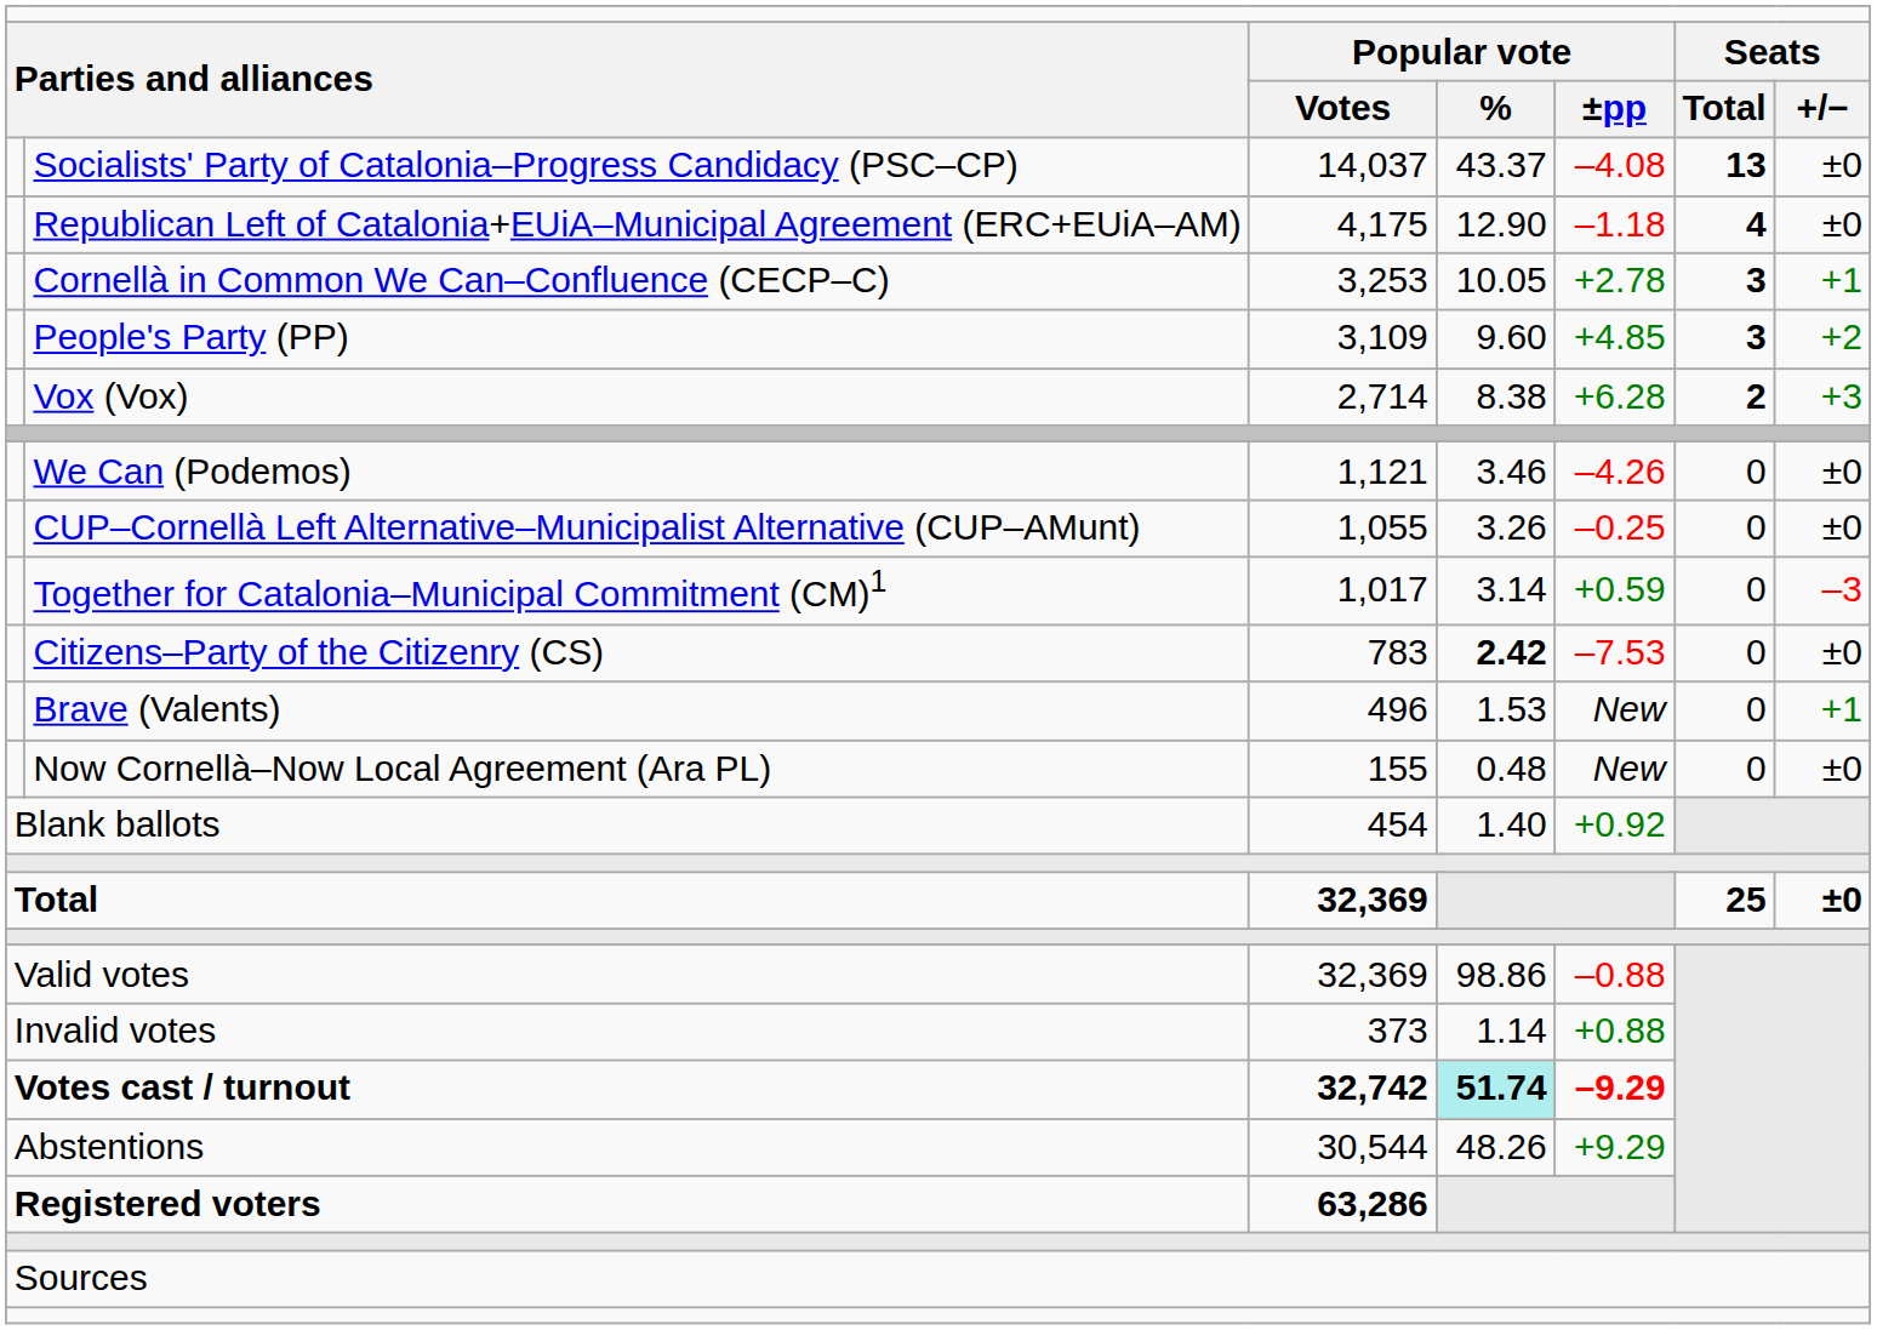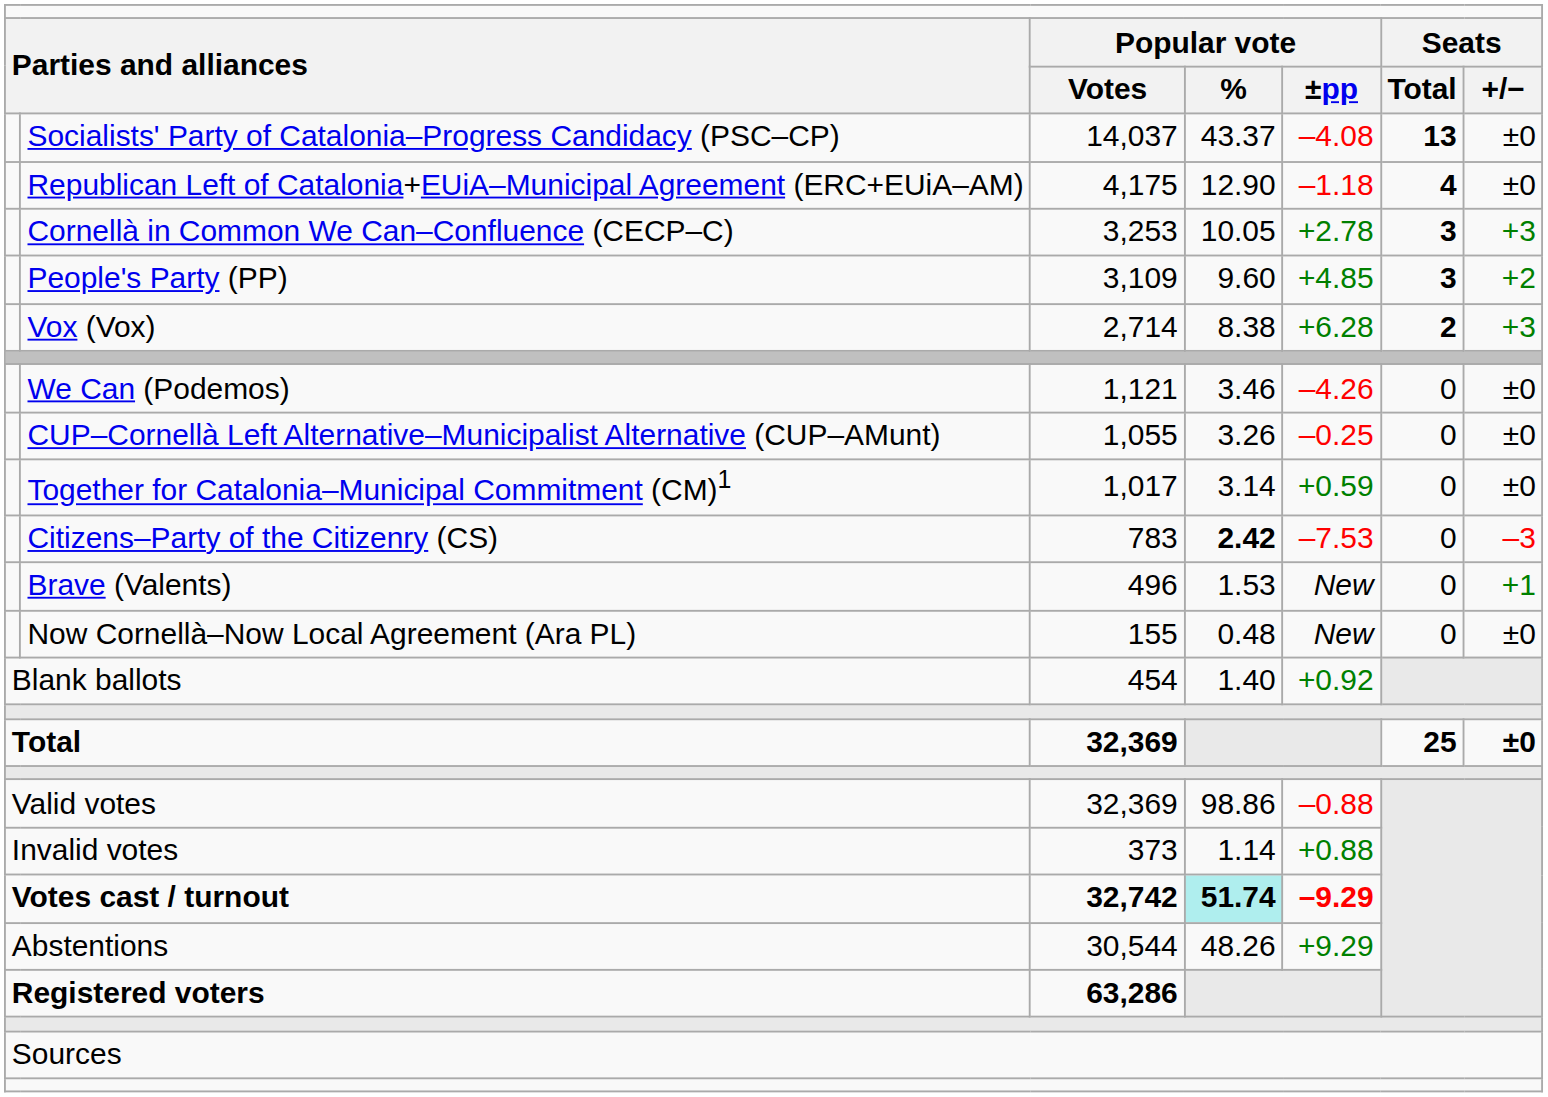Cornellà in Common We Can–Confluence (CECP–C) | column 7: +1 -> +3
Together for Catalonia–Municipal Commitment (CM)1 | column 7: –3 -> ±0
Citizens–Party of the Citizenry (CS) | column 7: ±0 -> –3
